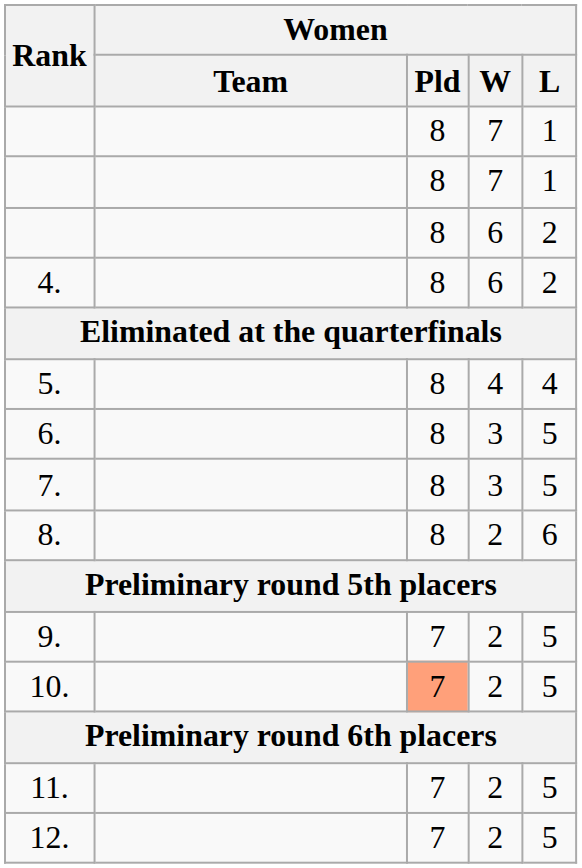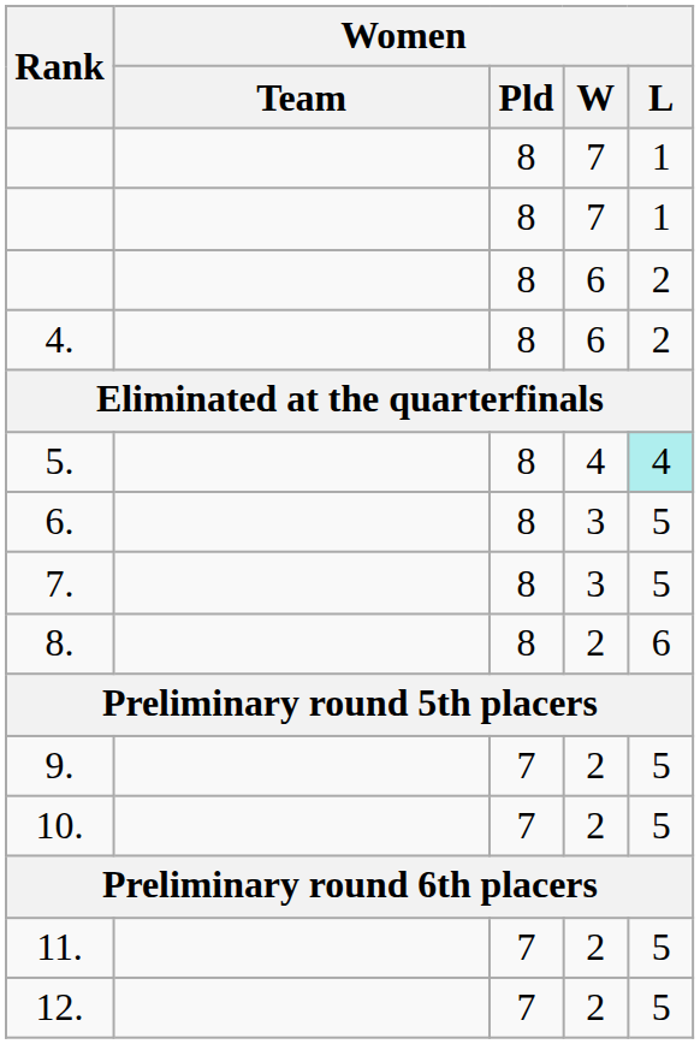5. | Women / L: no background -> paleturquoise background
10. | Women / Pld: lightsalmon background -> no background
